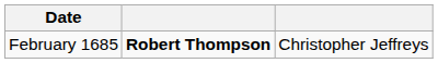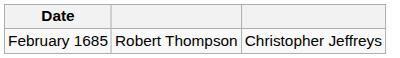February 1685 | column 2: bold -> normal
